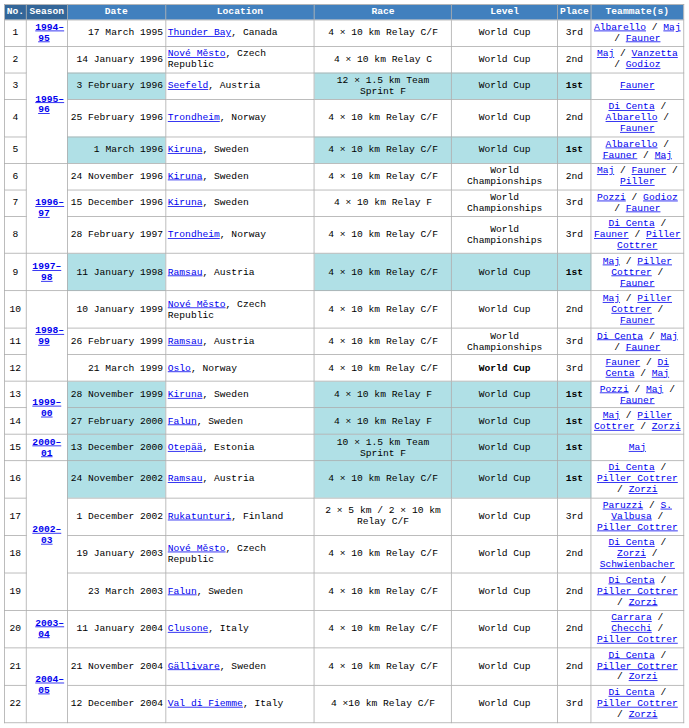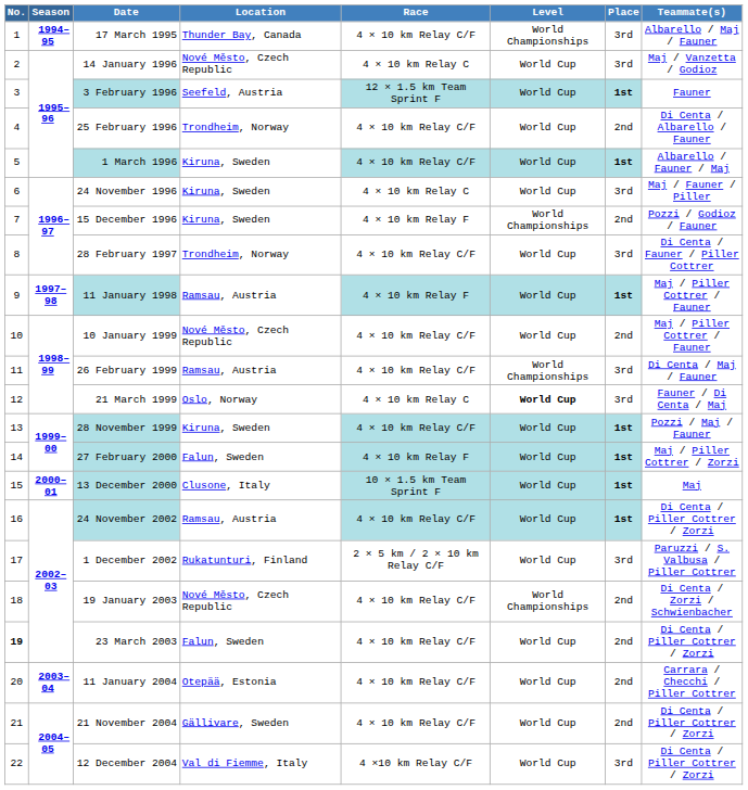17 March 1995 | Level: World Cup -> World Championships
14 January 1996 | Place: 2nd -> 3rd
24 November 1996 | Race: 4 × 10 km Relay C/F -> 4 × 10 km Relay C
24 November 1996 | Level: World Championships -> World Cup
24 November 1996 | Place: 2nd -> 3rd
15 December 1996 | Place: 3rd -> 2nd
28 February 1997 | Level: World Championships -> World Cup
11 January 1998 | Race: 4 × 10 km Relay C/F -> 4 × 10 km Relay F
21 March 1999 | Race: 4 × 10 km Relay C/F -> 4 × 10 km Relay C
28 November 1999 | Race: 4 × 10 km Relay F -> 4 × 10 km Relay C/F
13 December 2000 | Location: Otepää, Estonia -> Clusone, Italy
19 January 2003 | Level: World Cup -> World Championships
23 March 2003 | No.: normal -> bold
11 January 2004 | Location: Clusone, Italy -> Otepää, Estonia
